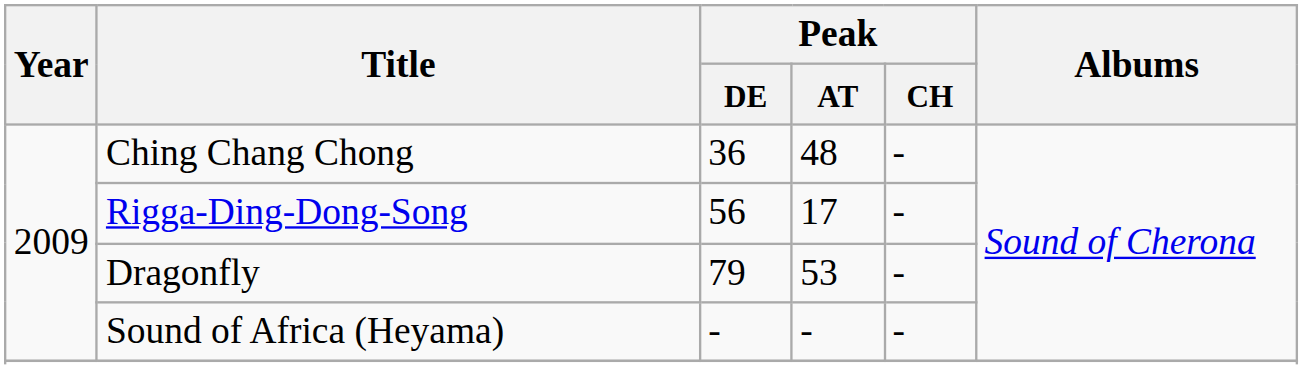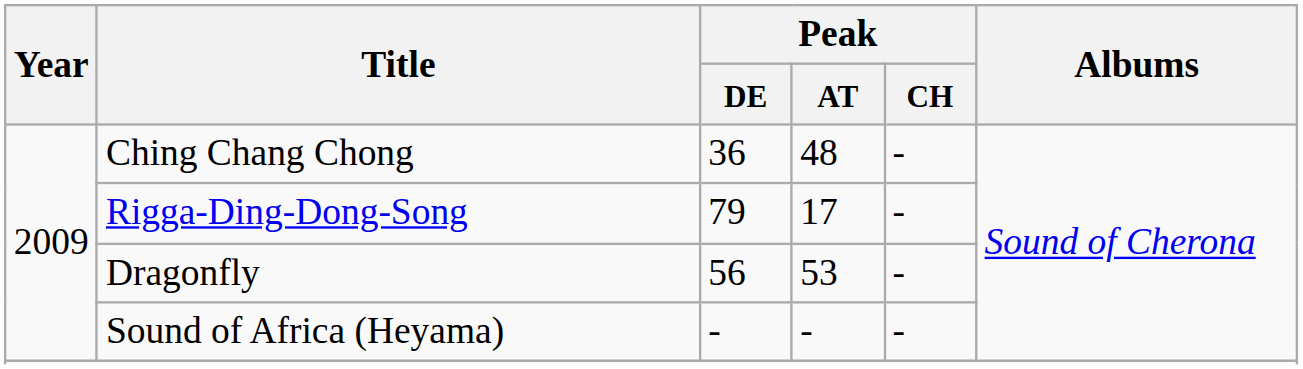Rigga-Ding-Dong-Song | Peak / DE: 56 -> 79
Dragonfly | Peak / DE: 79 -> 56
